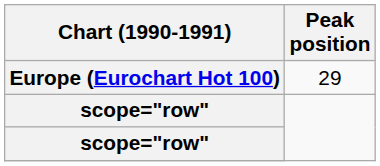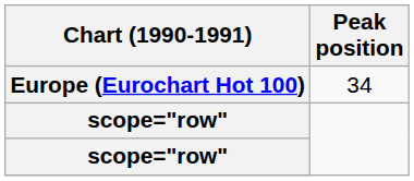Europe (Eurochart Hot 100) | Peak position: 29 -> 34
